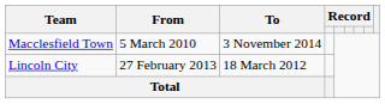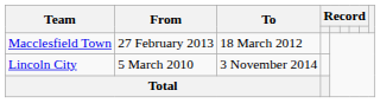Macclesfield Town | From: 5 March 2010 -> 27 February 2013
Macclesfield Town | To: 3 November 2014 -> 18 March 2012
Lincoln City | From: 27 February 2013 -> 5 March 2010
Lincoln City | To: 18 March 2012 -> 3 November 2014
